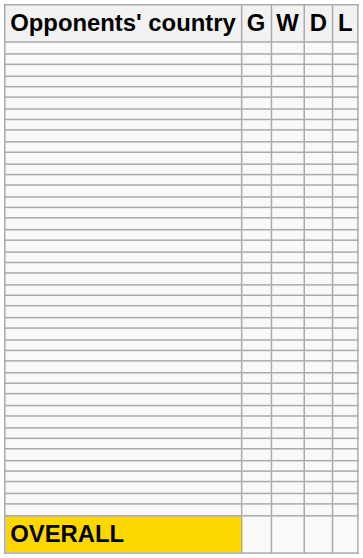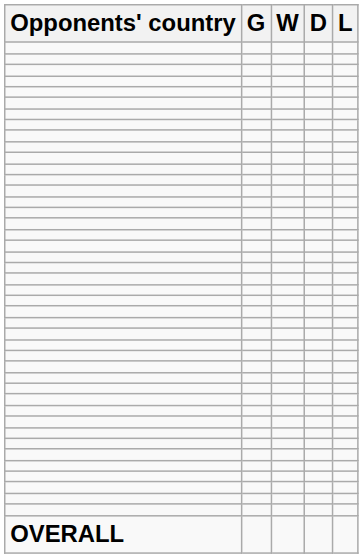row 45 | Opponents' country: gold background -> no background
